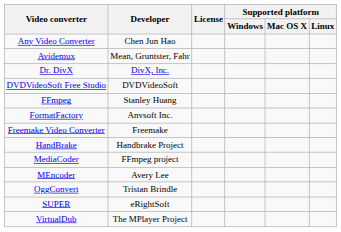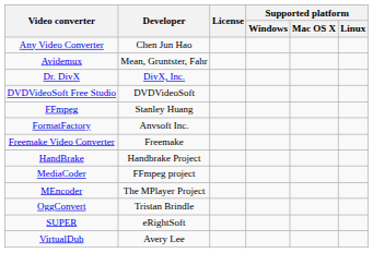MEncoder | Developer: Avery Lee -> The MPlayer Project
VirtualDub | Developer: The MPlayer Project -> Avery Lee
